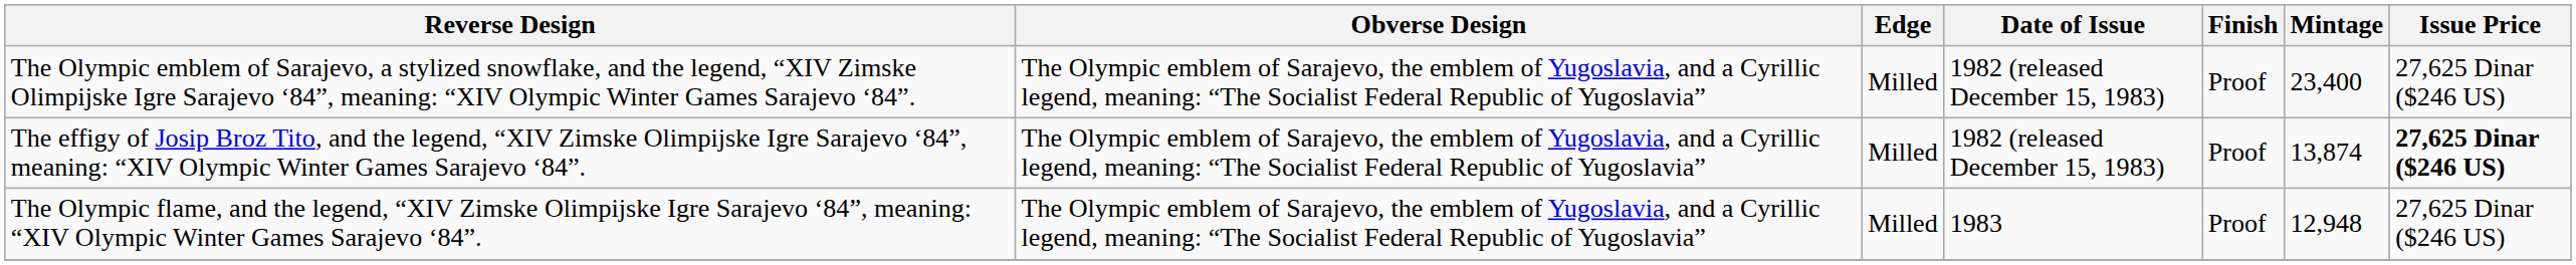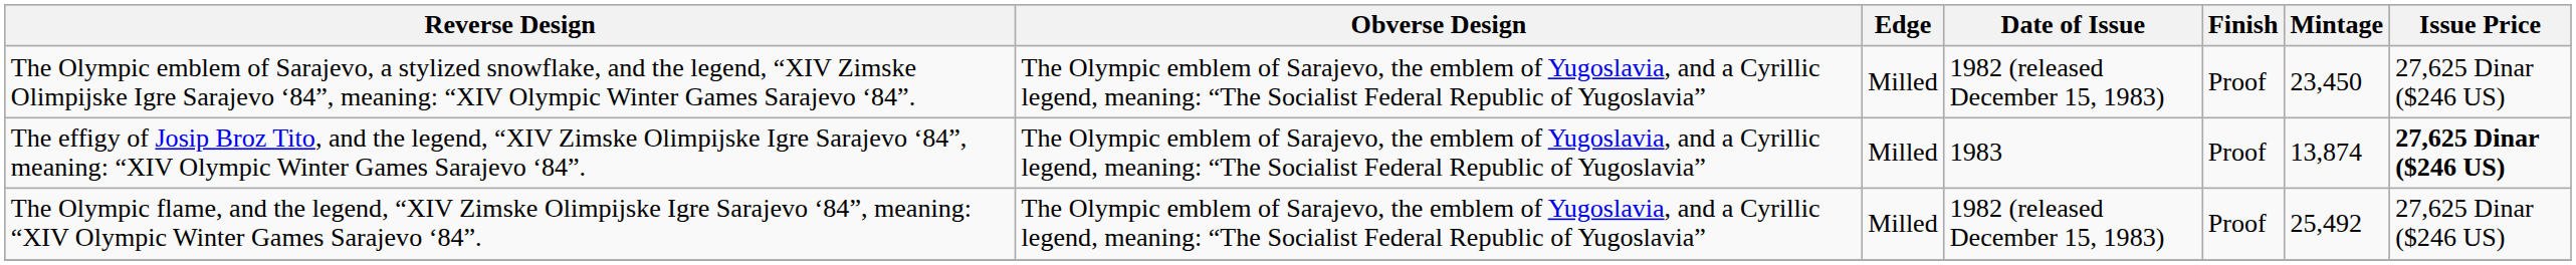row 2 | Mintage: 23,400 -> 23,450
row 3 | Date of Issue: 1982 (released December 15, 1983) -> 1983
row 4 | Date of Issue: 1983 -> 1982 (released December 15, 1983)
row 4 | Mintage: 12,948 -> 25,492
